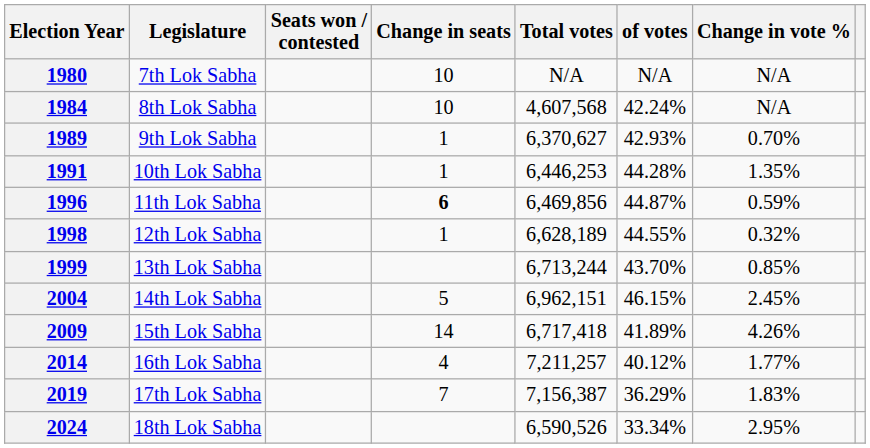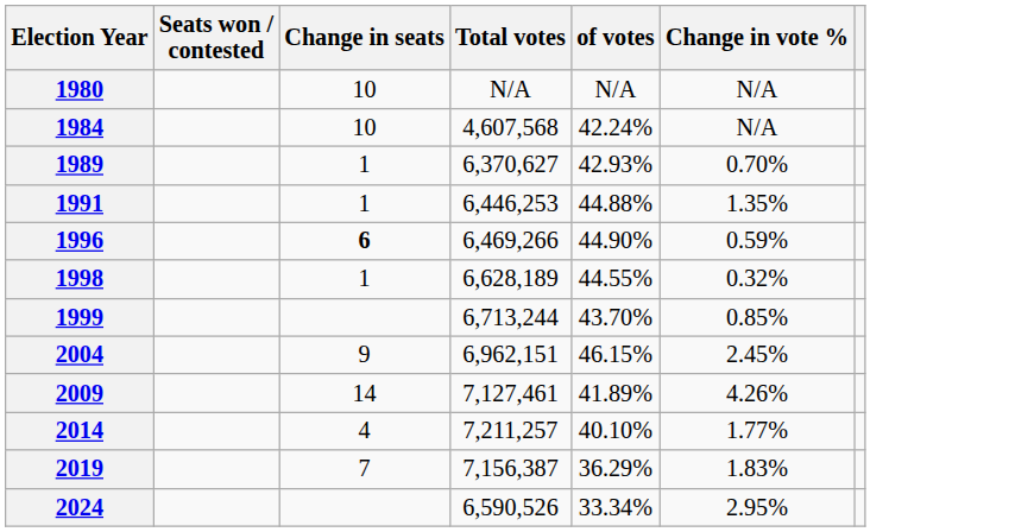- column: Legislature | 7th Lok Sabha | 8th Lok Sabha | 9th Lok Sabha | 10th Lok Sabha | 11th Lok Sabha | 12th Lok Sabha | 13th Lok Sabha | 14th Lok Sabha | 15th Lok Sabha | 16th Lok Sabha | 17th Lok Sabha | 18th Lok Sabha
1991 | of votes: 44.28% -> 44.88%
1996 | Total votes: 6,469,856 -> 6,469,266
1996 | of votes: 44.87% -> 44.90%
2004 | Change in seats: 5 -> 9
2009 | Total votes: 6,717,418 -> 7,127,461
2014 | of votes: 40.12% -> 40.10%
